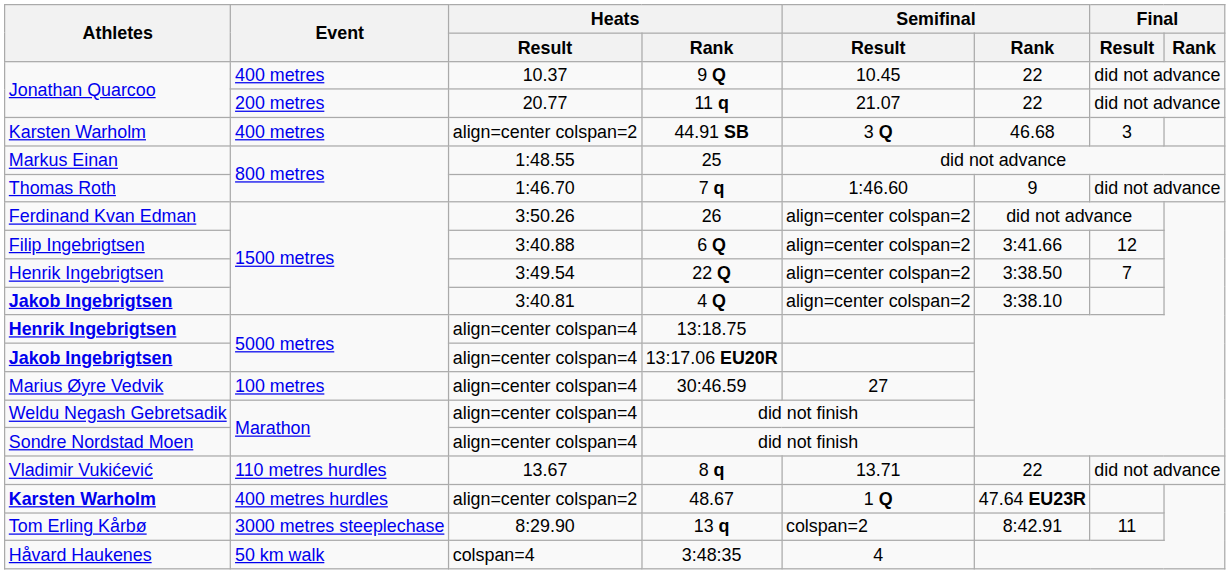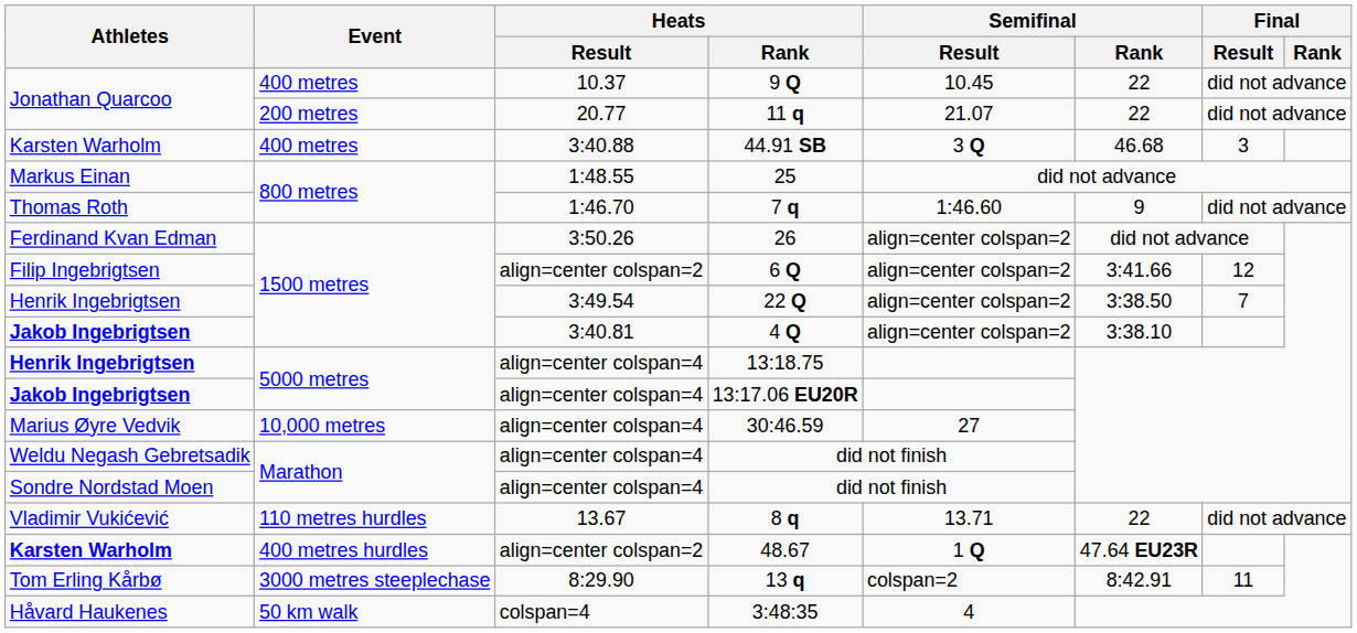44.91 SB | Heats / Result: align=center colspan=2 -> 3:40.88
6 Q | Heats / Result: 3:40.88 -> align=center colspan=2
30:46.59 | Event: 100 metres -> 10,000 metres
